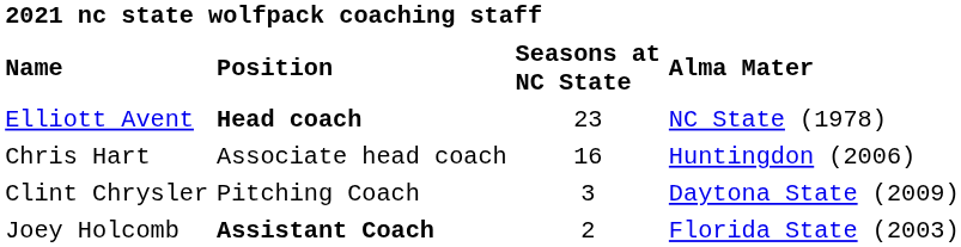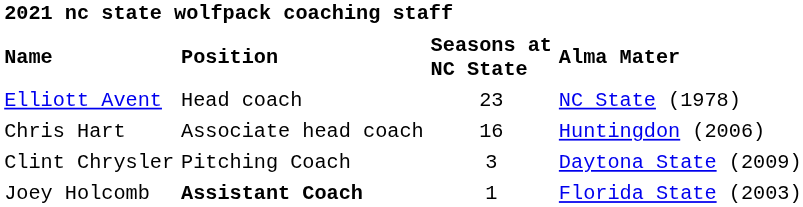Elliott Avent | Position: bold -> normal
Joey Holcomb | Seasons at NC State: 2 -> 1
